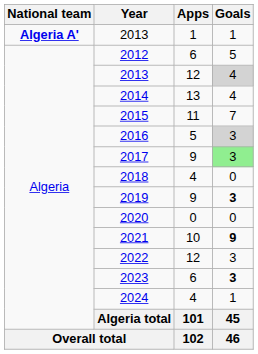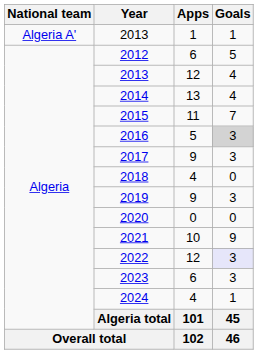2013 / 1 | National team: bold -> normal
2013 / 12 | Goals: lightgrey background -> no background
2017 | Goals: lightgreen background -> no background
2019 | Goals: bold -> normal
2021 | Goals: bold -> normal
2022 | Goals: no background -> lavender background
2023 | Goals: bold -> normal
